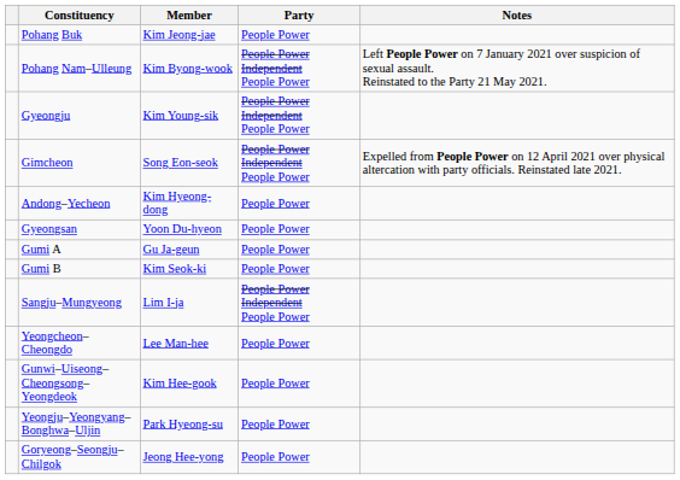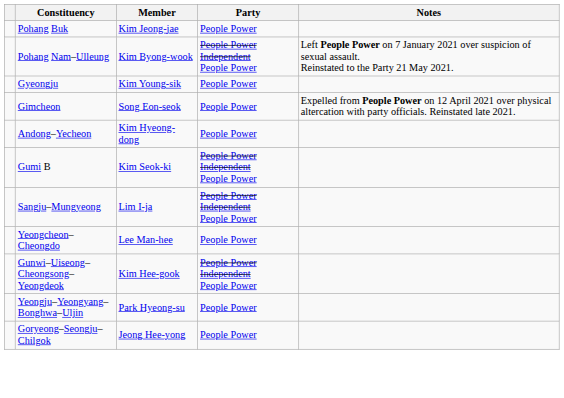Gyeongju | Party: People Power Independent People Power -> People Power
Gimcheon | Party: People Power Independent People Power -> People Power
- row: Gyeongsan | Yoon Du-hyeon | People Power
- row: Gumi A | Gu Ja-geun | People Power
Gumi B | Party: People Power -> People Power Independent People Power
Gunwi–Uiseong–Cheongsong–Yeongdeok | Party: People Power -> People Power Independent People Power
